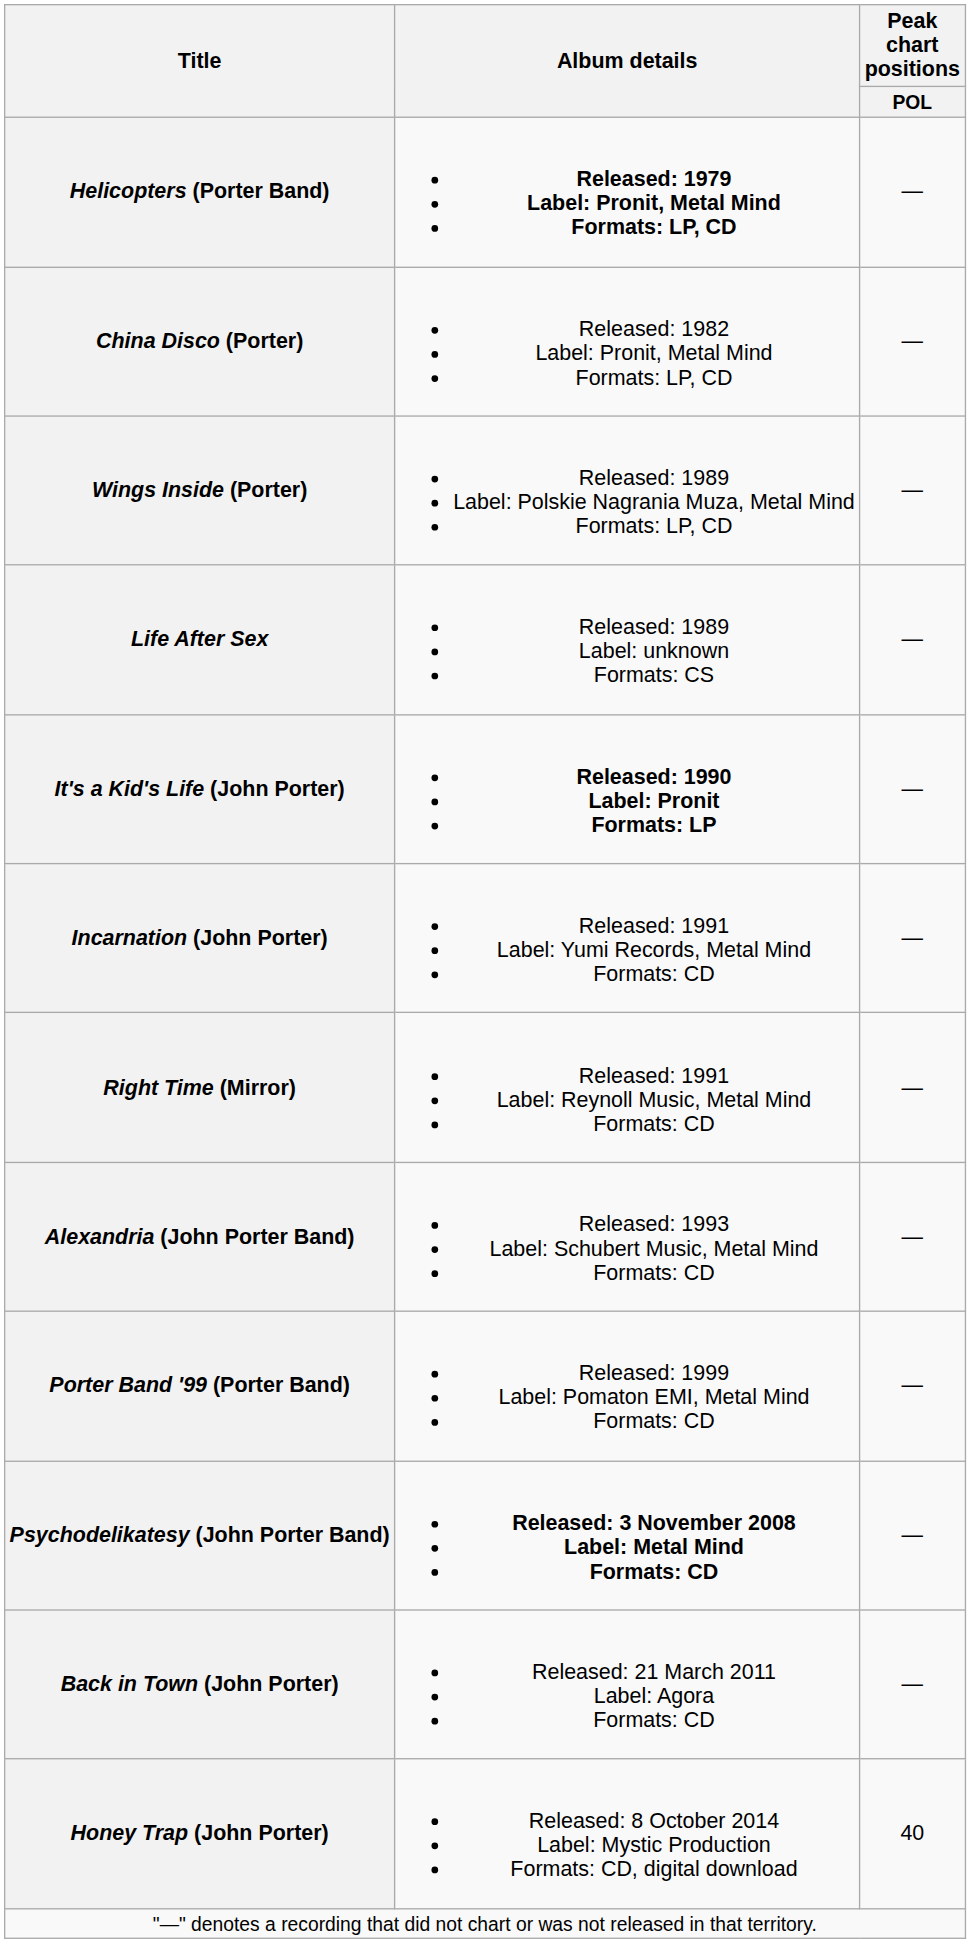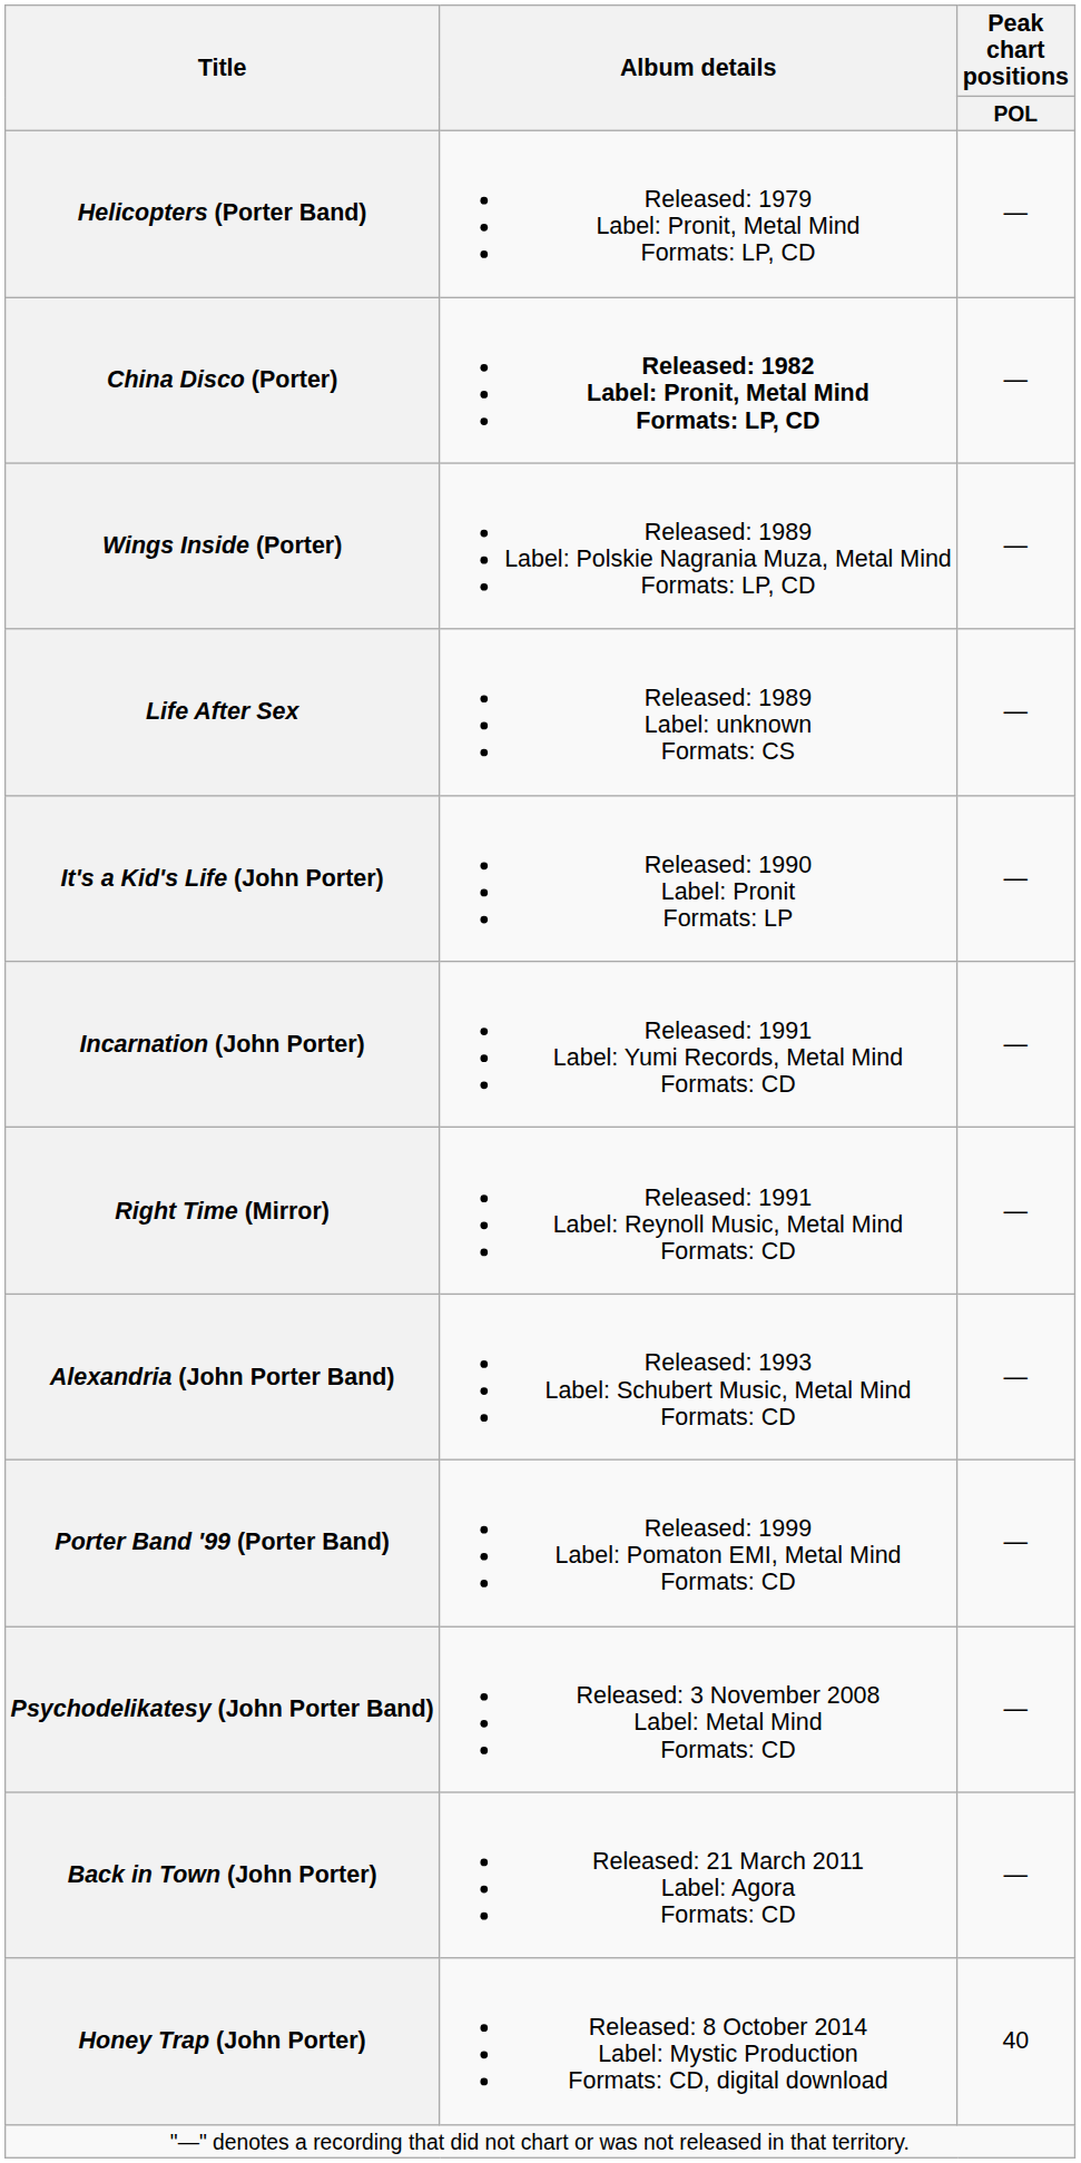Helicopters (Porter Band) | Album details: bold -> normal
China Disco (Porter) | Album details: normal -> bold
It's a Kid's Life (John Porter) | Album details: bold -> normal
Psychodelikatesy (John Porter Band) | Album details: bold -> normal
